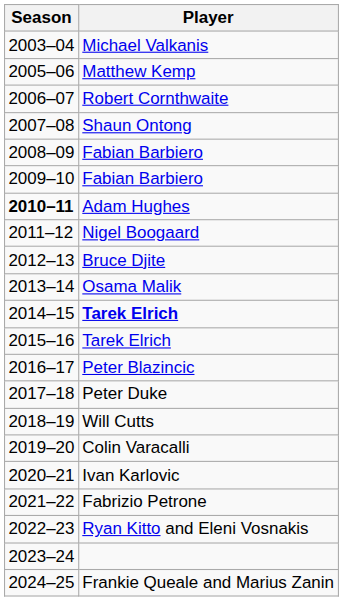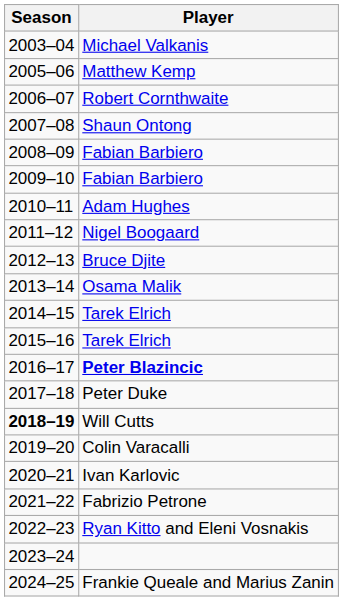row 8 | Season: bold -> normal
row 12 | Player: bold -> normal
row 14 | Player: normal -> bold
row 16 | Season: normal -> bold
